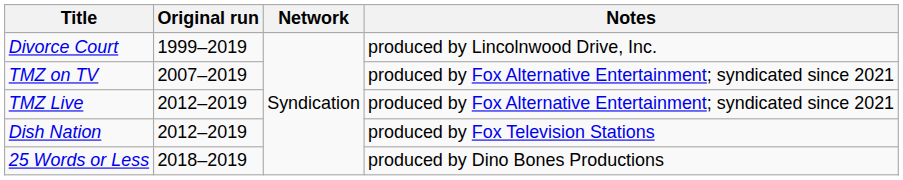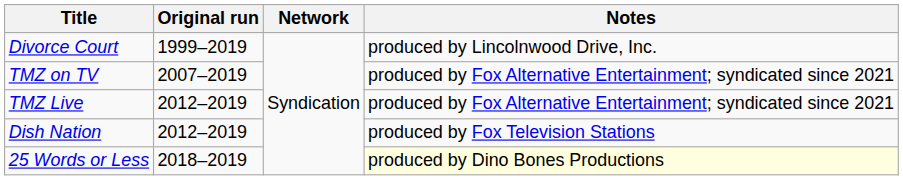25 Words or Less | Notes: no background -> lightyellow background
